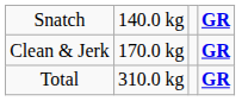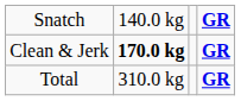Clean & Jerk | column 2: normal -> bold
